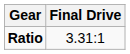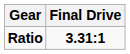Ratio | Final Drive: normal -> bold
